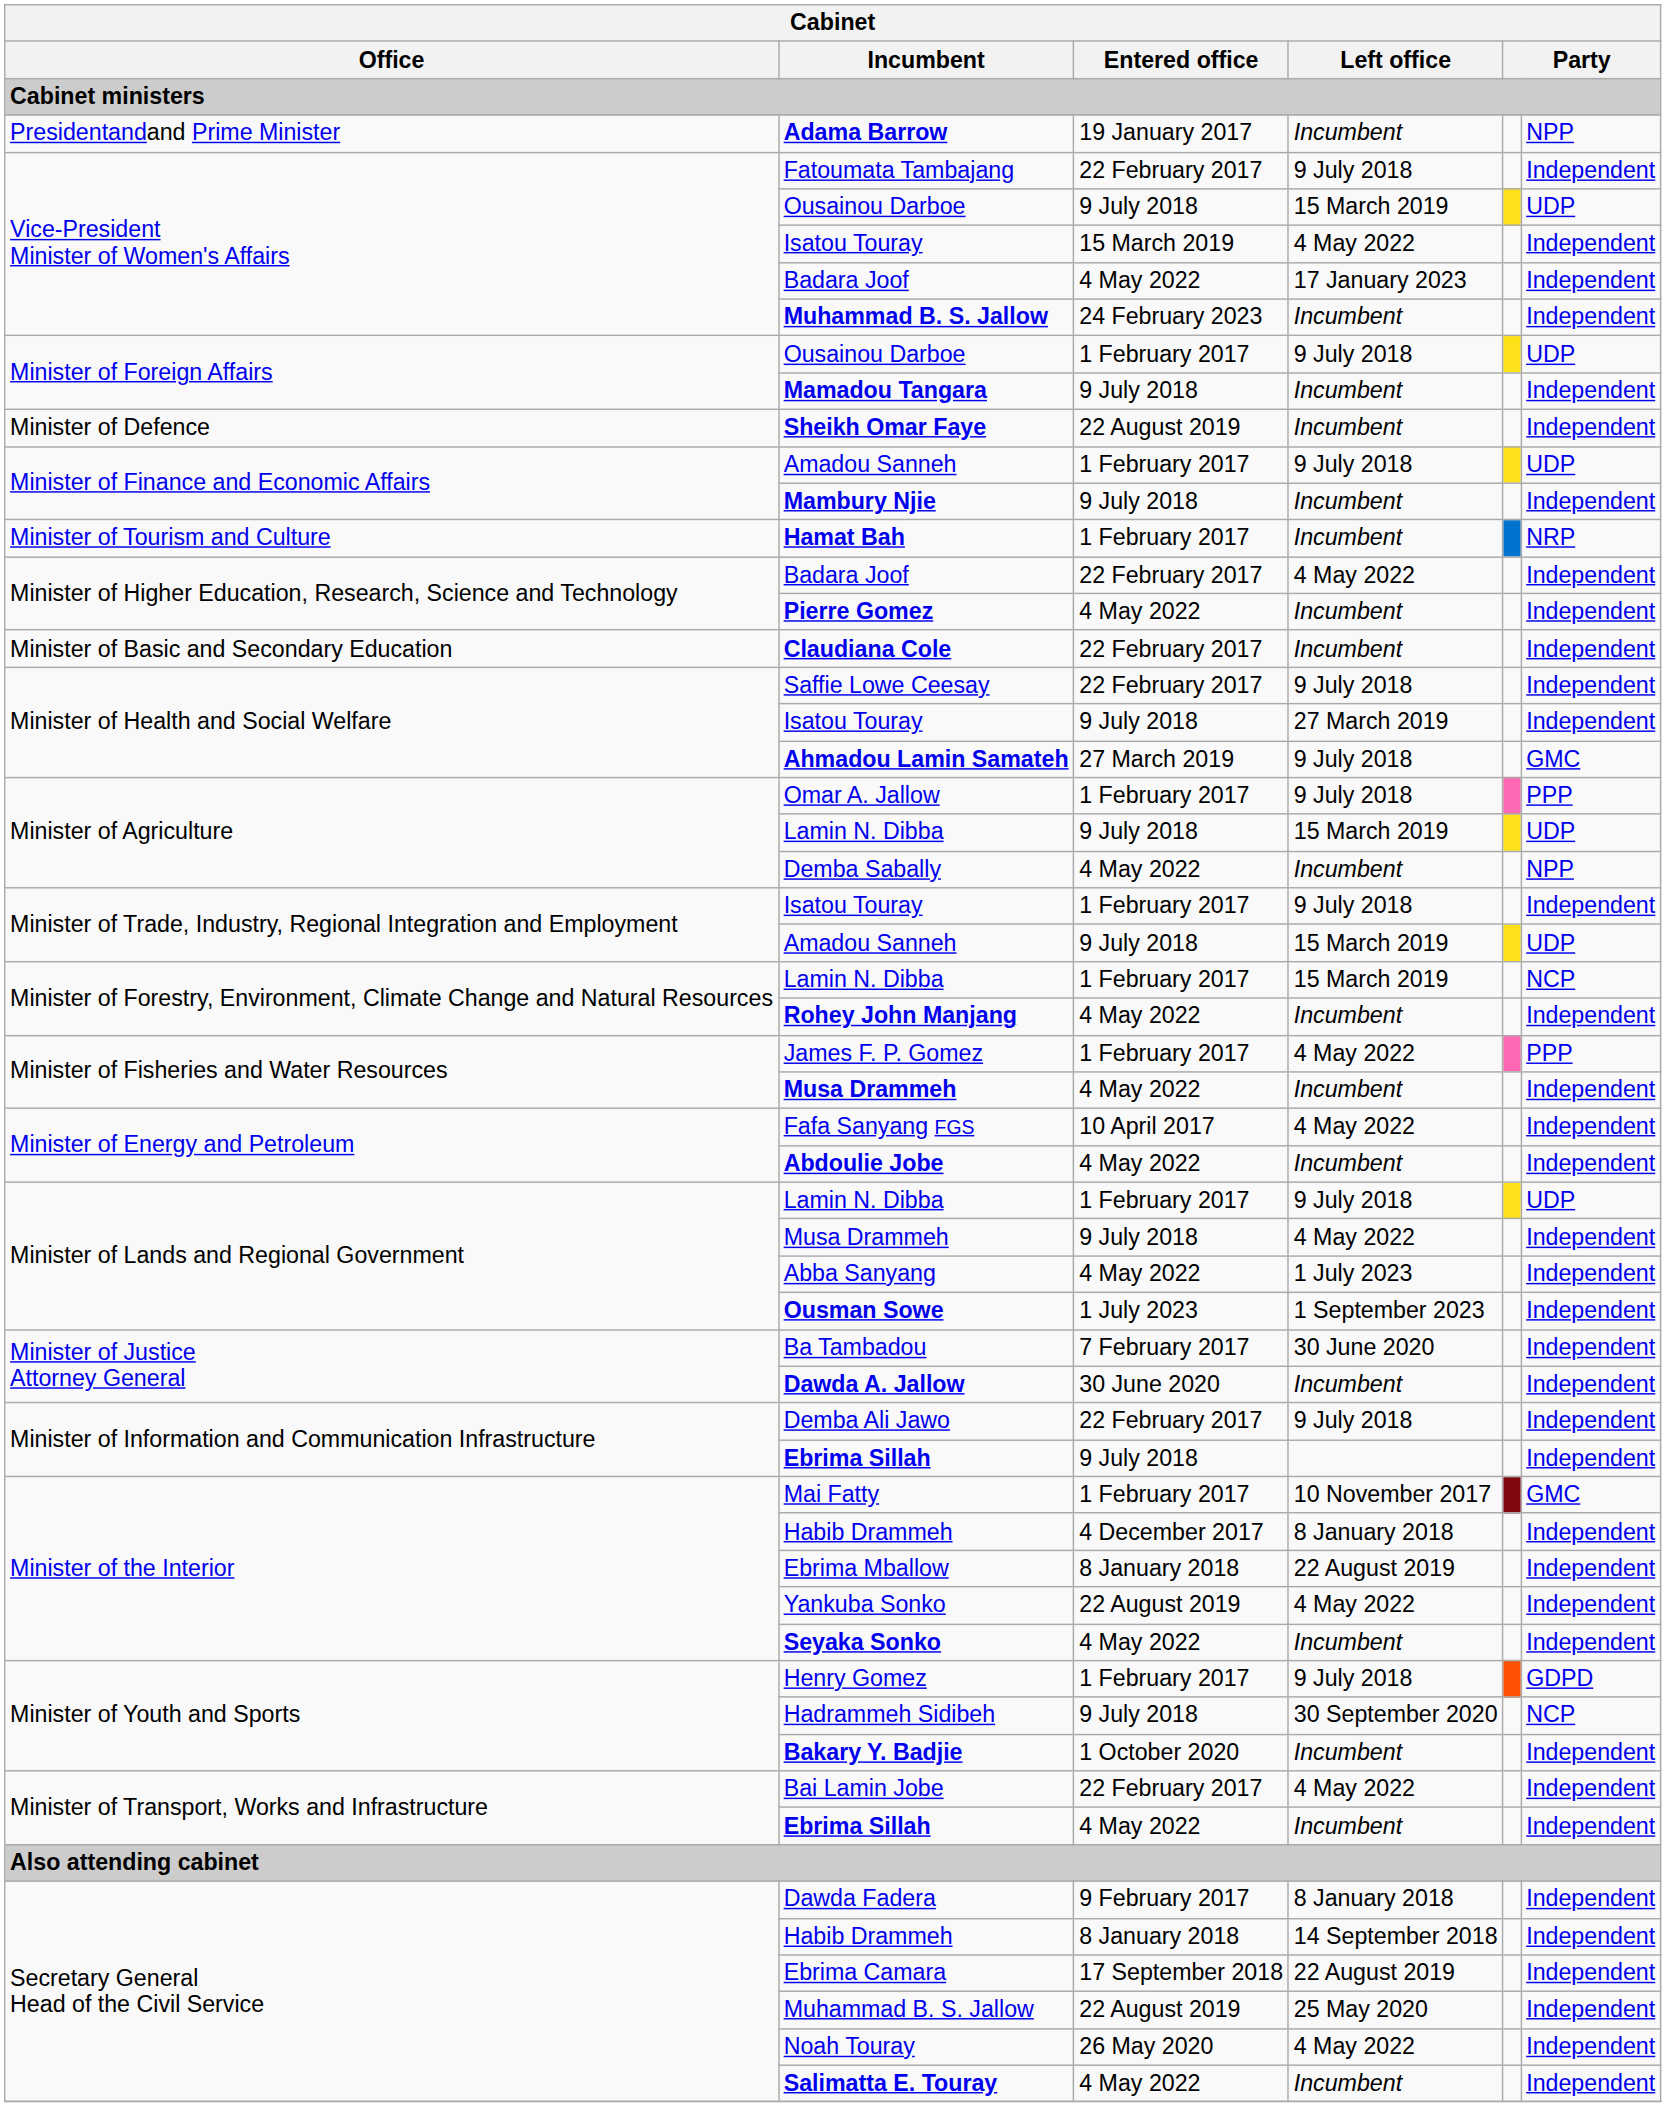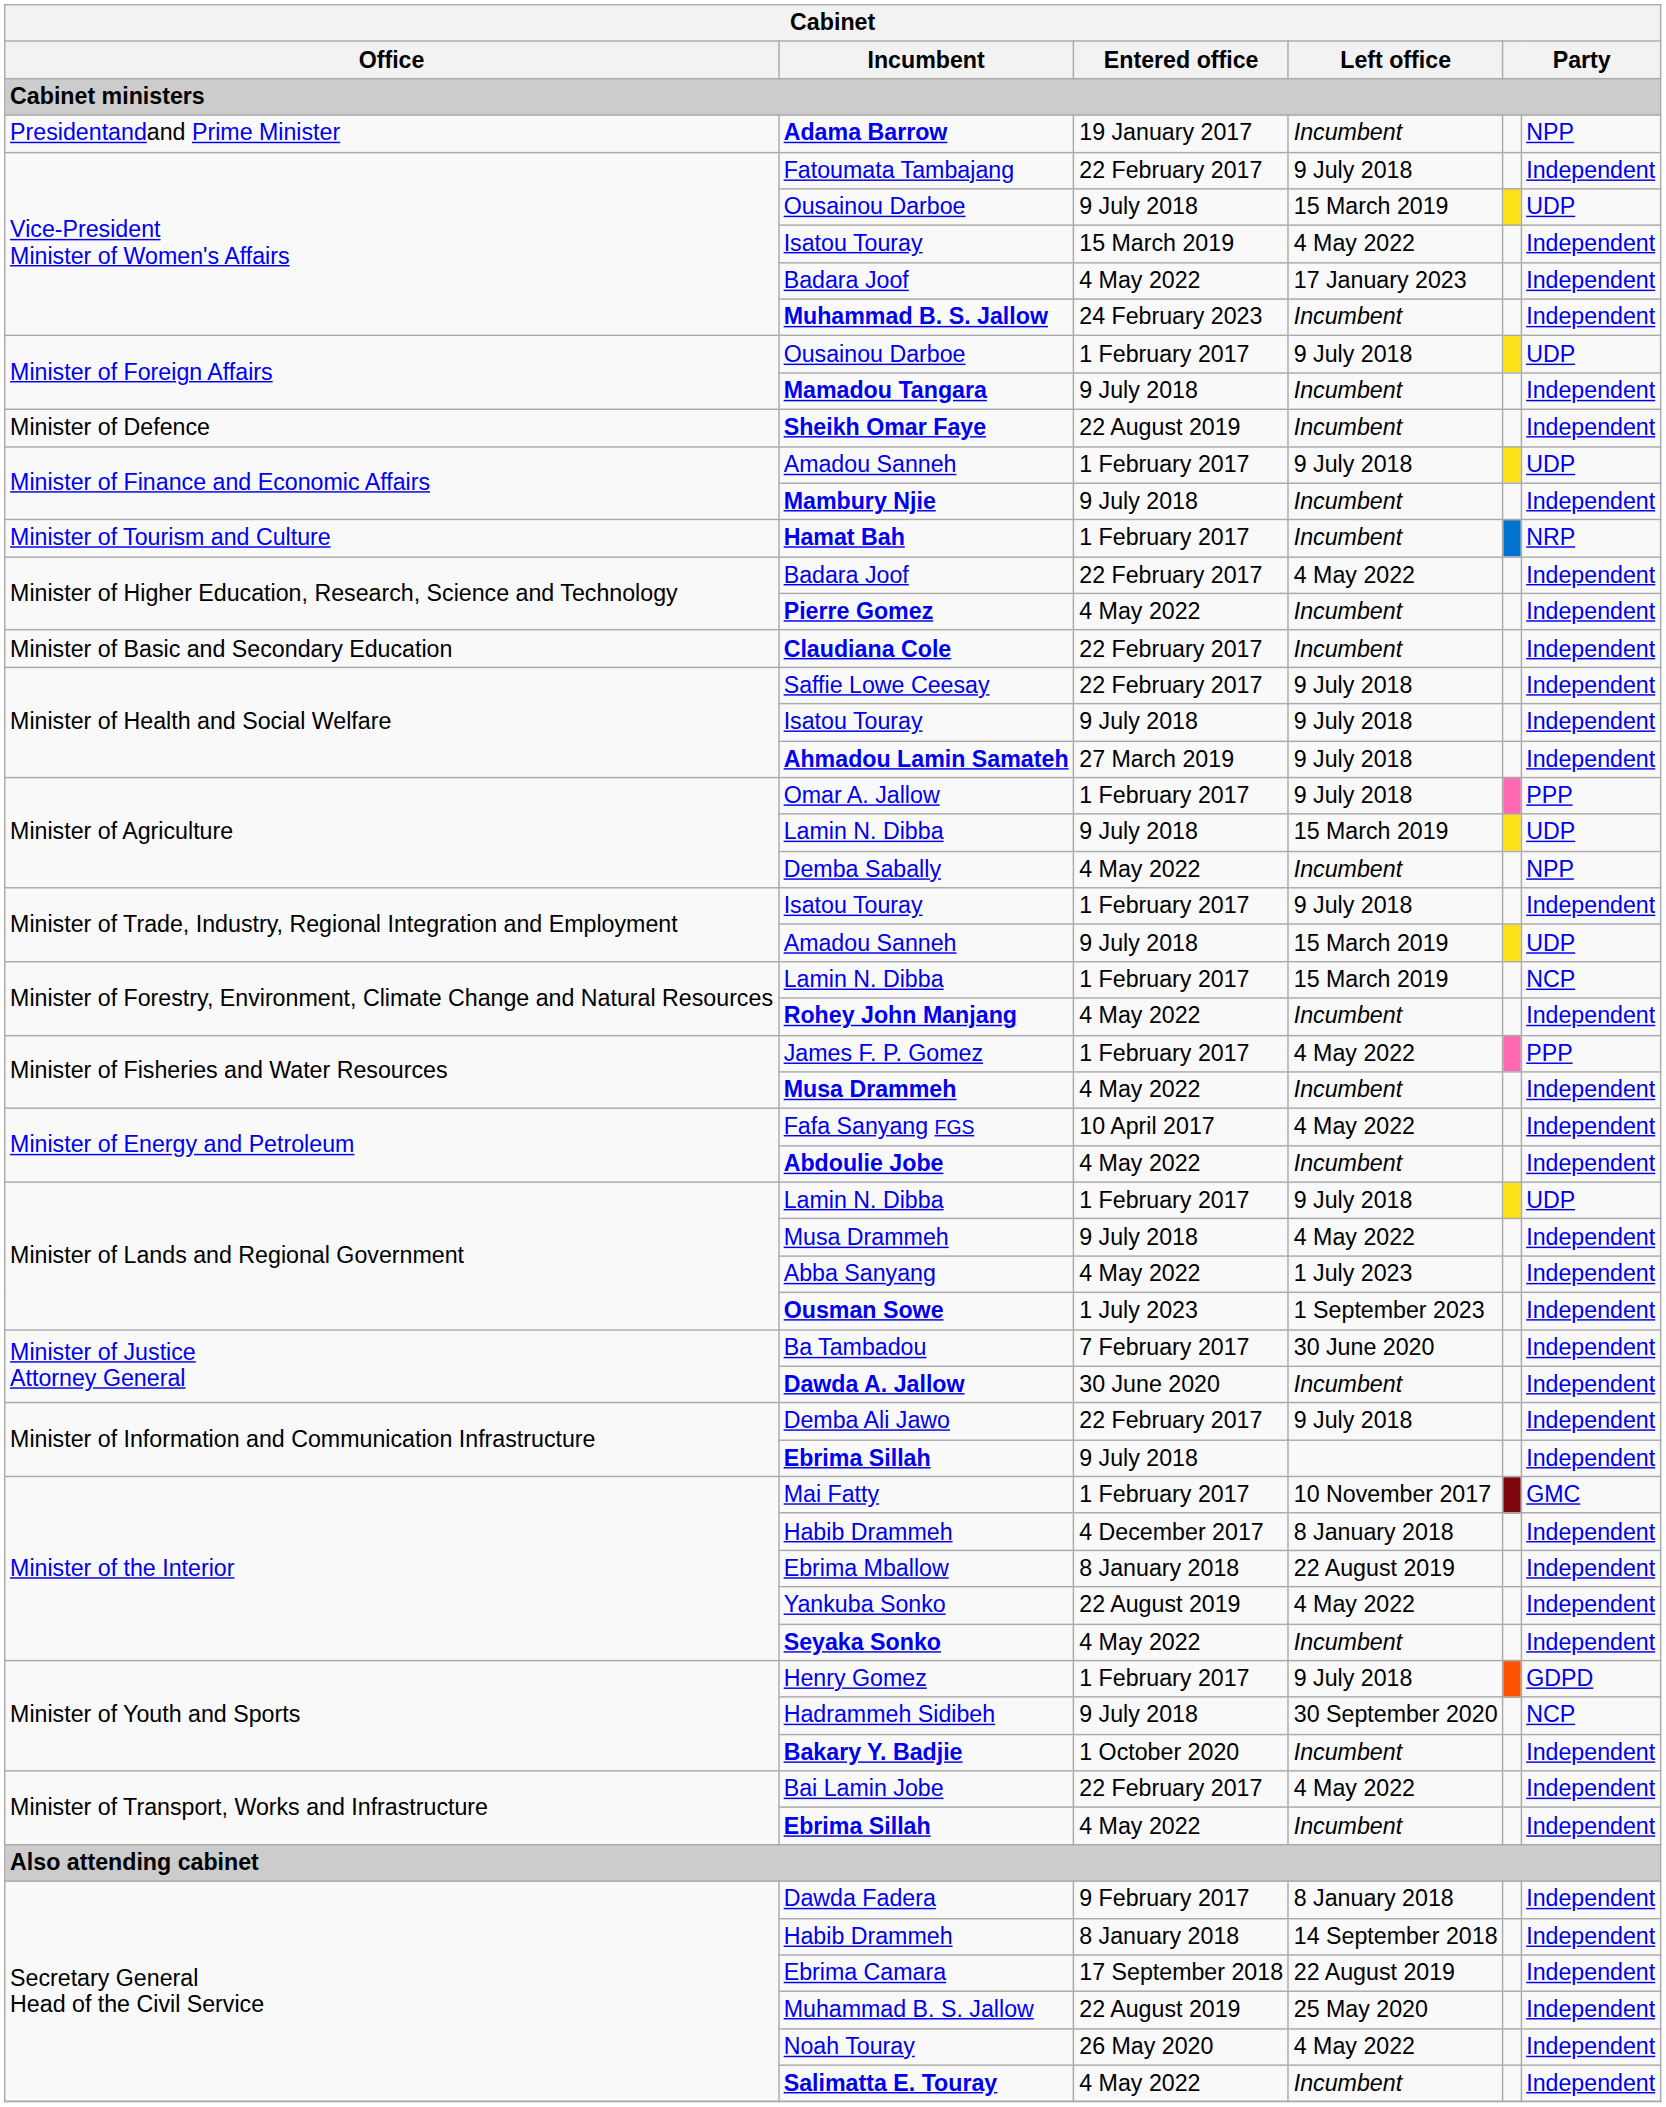Minister of Health and Social Welfare / Isatou Touray | Cabinet / Left office: 27 March 2019 -> 9 July 2018
Ahmadou Lamin Samateh | column 6: GMC -> Independent
